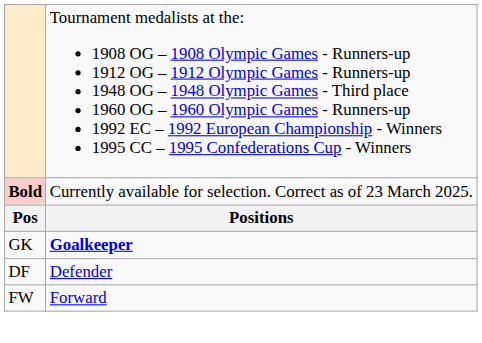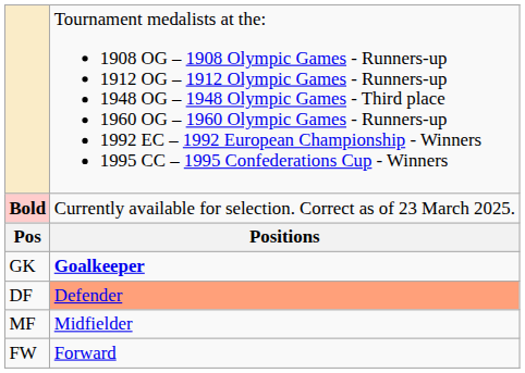DF | column 2: no background -> lightsalmon background
+ row: MF | Midfielder
